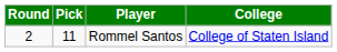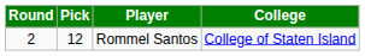Rommel Santos | Pick: 11 -> 12
